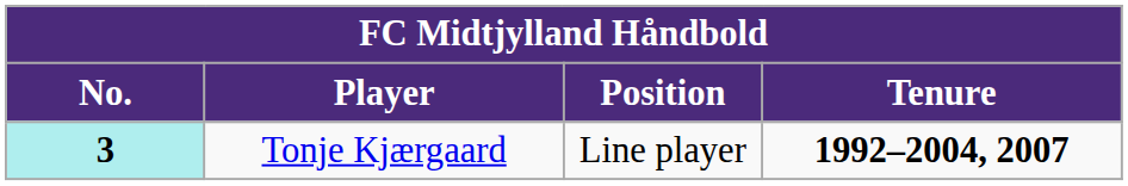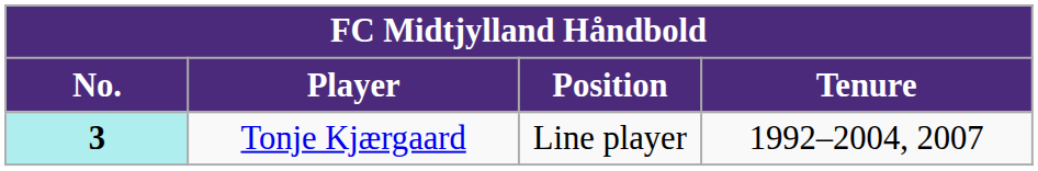Tonje Kjærgaard | Tenure: bold -> normal
